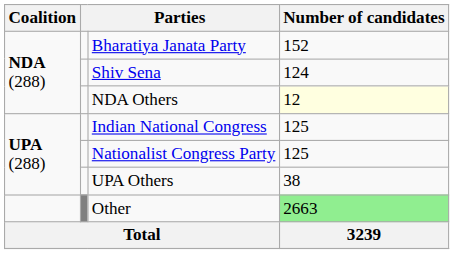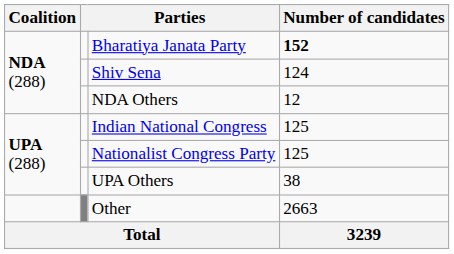Bharatiya Janata Party | Number of candidates: normal -> bold
NDA Others | Number of candidates: lightyellow background -> no background
Other | Number of candidates: lightgreen background -> no background
